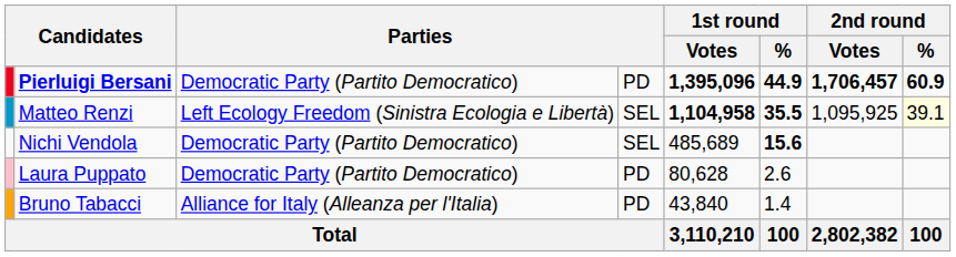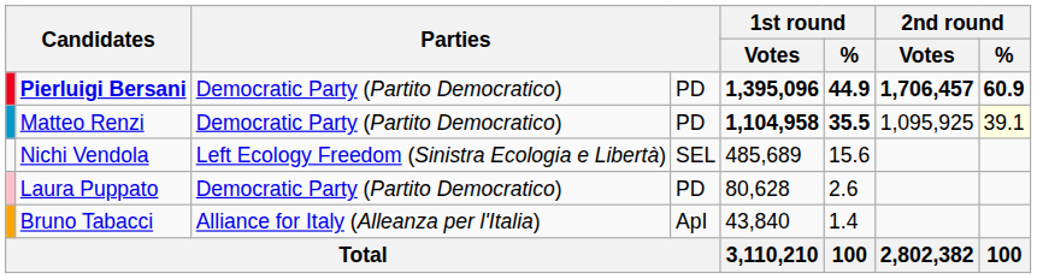Matteo Renzi | column 3: Left Ecology Freedom (Sinistra Ecologia e Libertà) -> Democratic Party (Partito Democratico)
Matteo Renzi | column 4: SEL -> PD
Nichi Vendola | column 3: Democratic Party (Partito Democratico) -> Left Ecology Freedom (Sinistra Ecologia e Libertà)
Nichi Vendola | 1st round / %: bold -> normal
Bruno Tabacci | column 4: PD -> ApI
